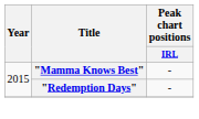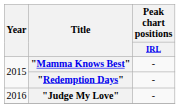+ row: 2016 | "Judge My Love" | -
